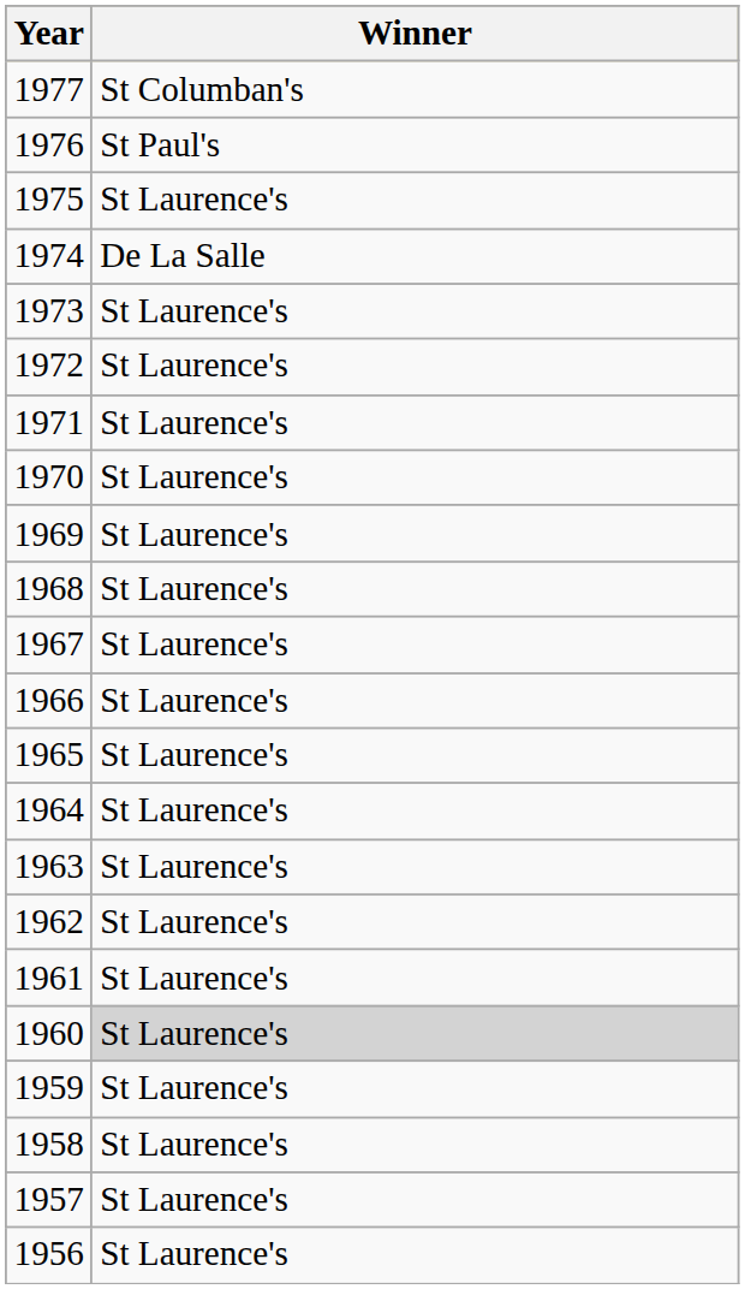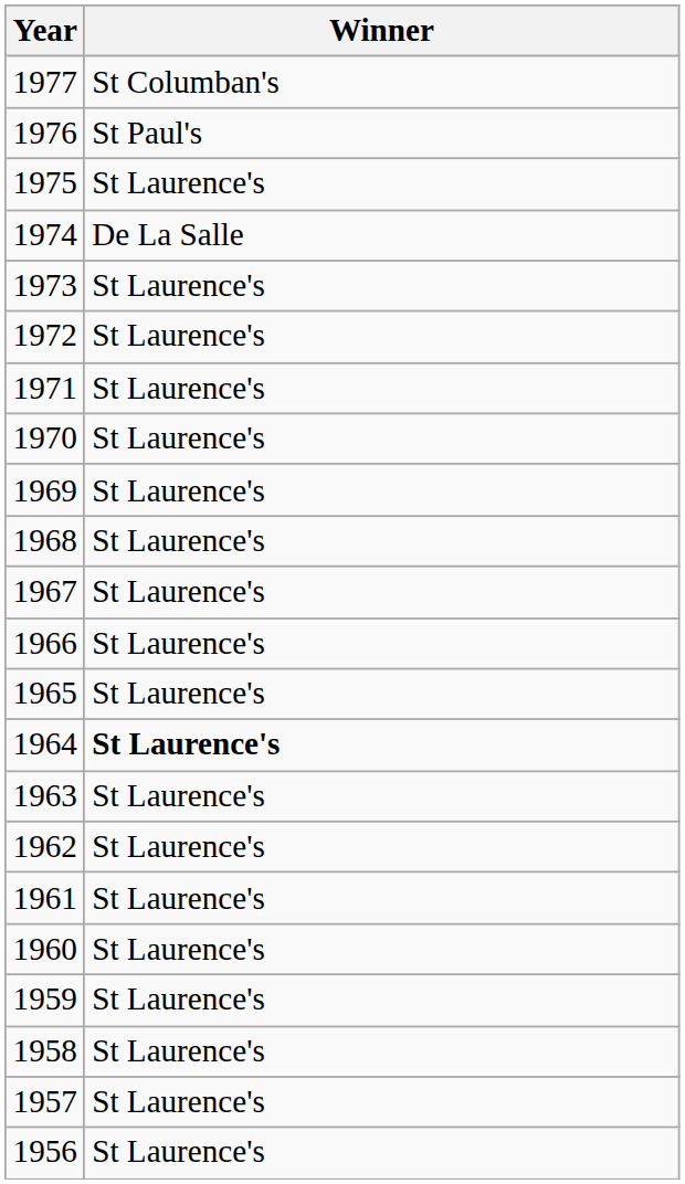1964 | Winner: normal -> bold
1960 | Winner: lightgrey background -> no background
